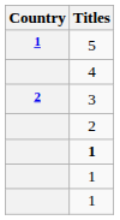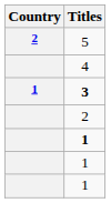row 2 | Country: 1 -> 2
row 4 | Country: 2 -> 1
row 4 | Titles: normal -> bold
